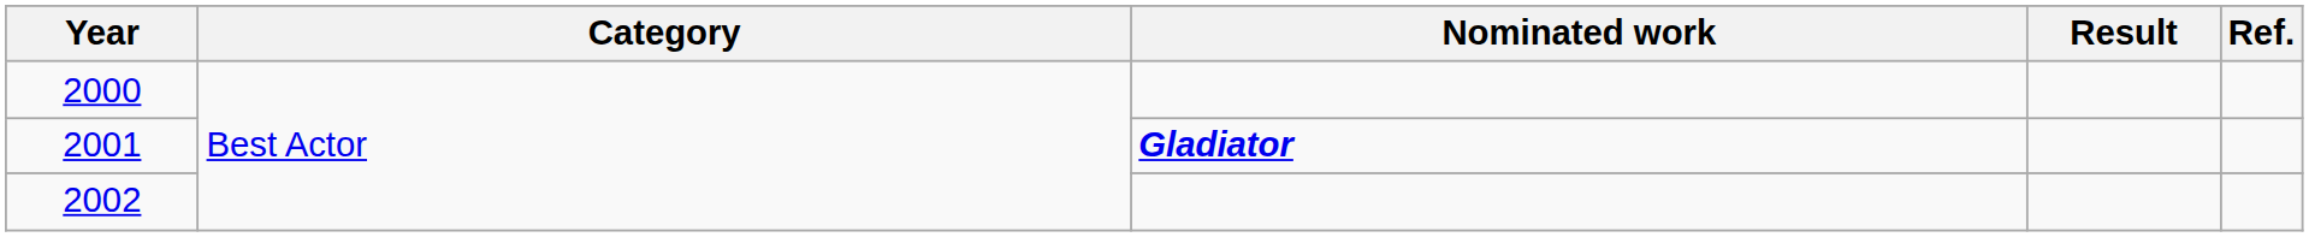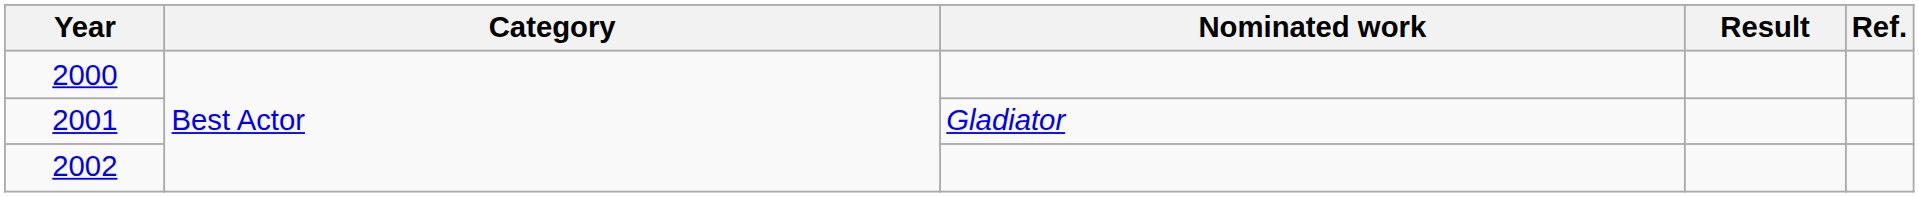2001 | Nominated work: bold -> normal
